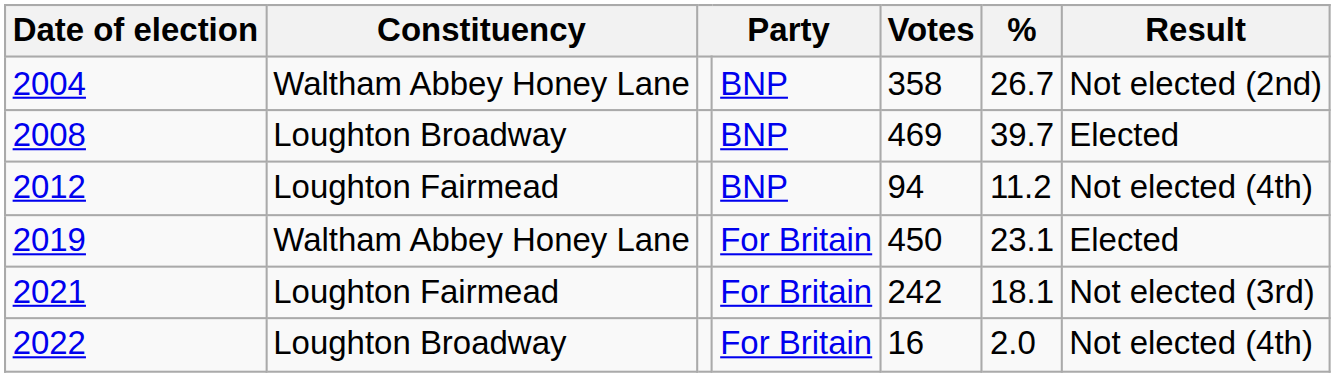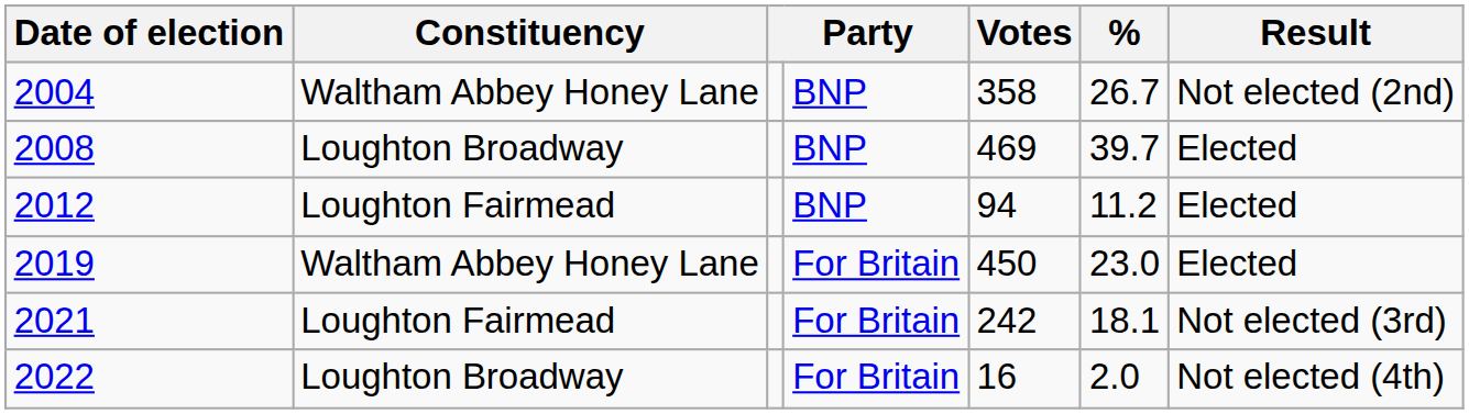2012 | Result: Not elected (4th) -> Elected
2019 | %: 23.1 -> 23.0
